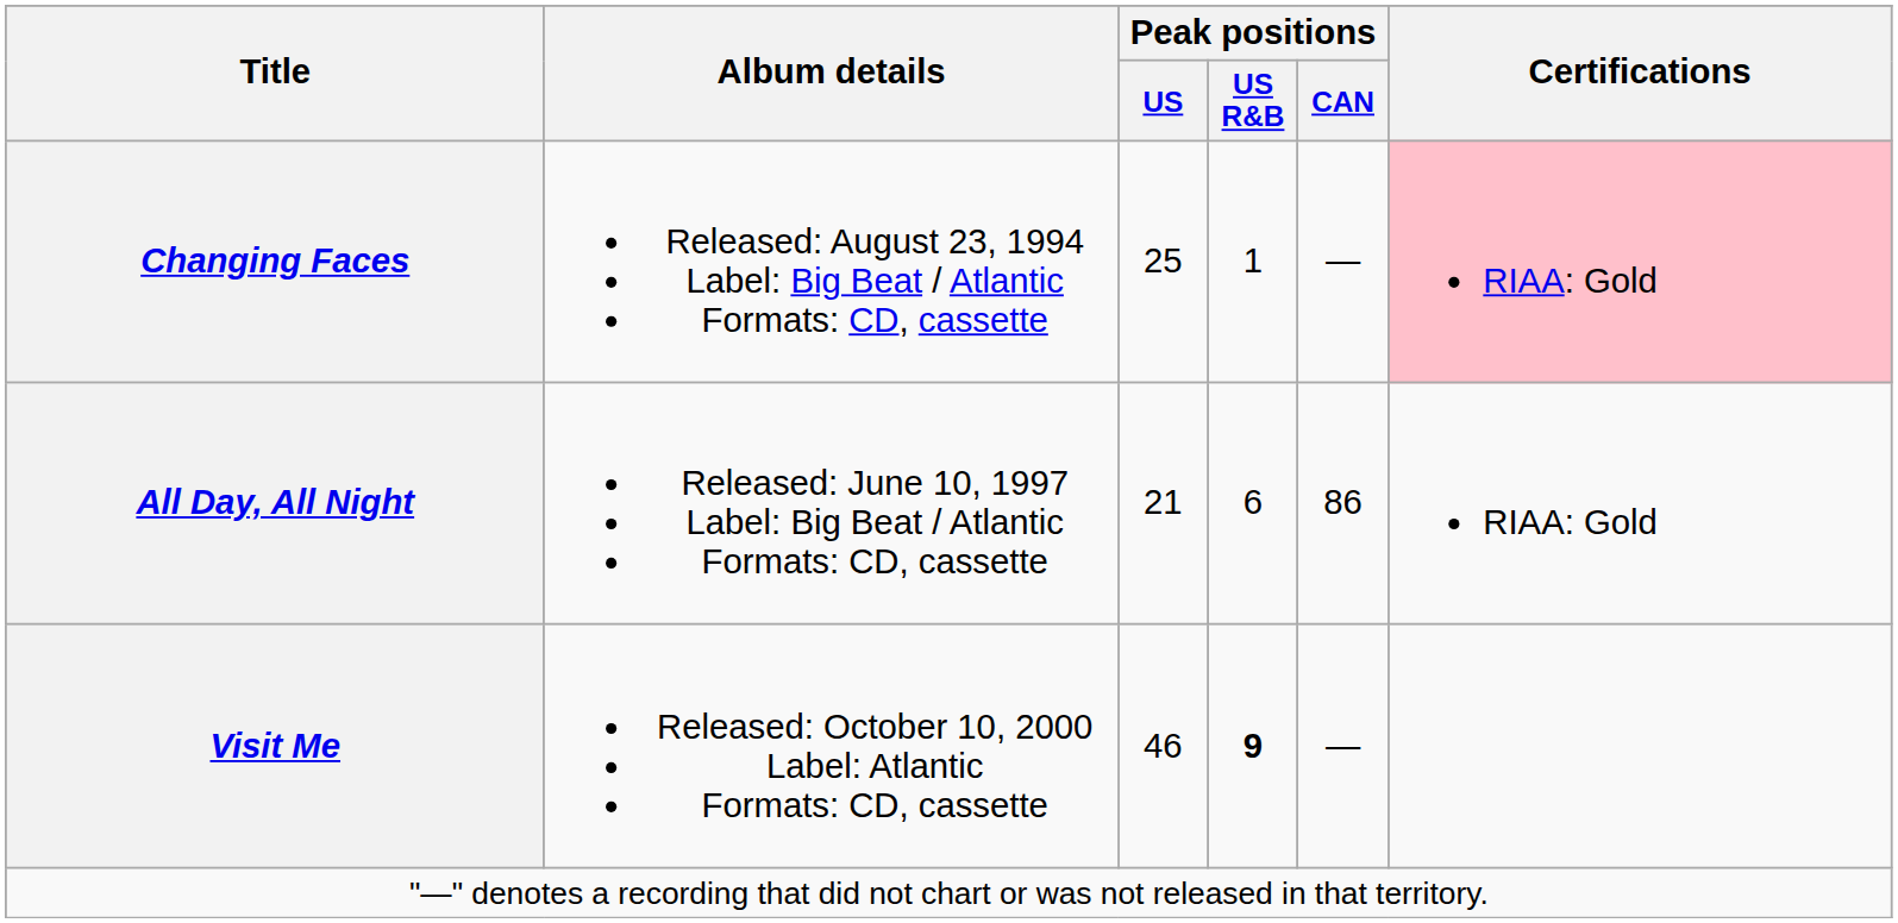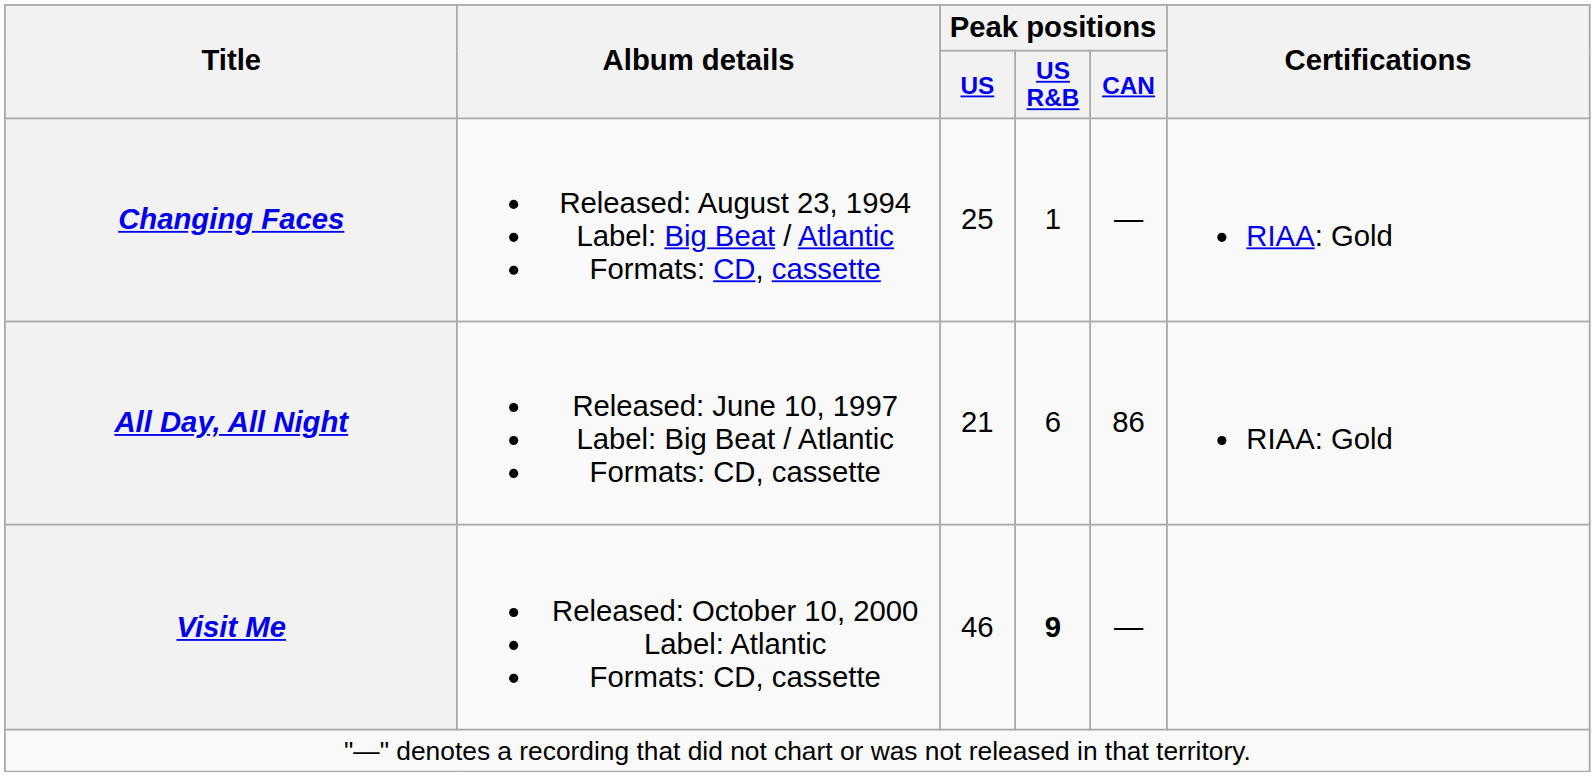Changing Faces | Certifications: pink background -> no background
